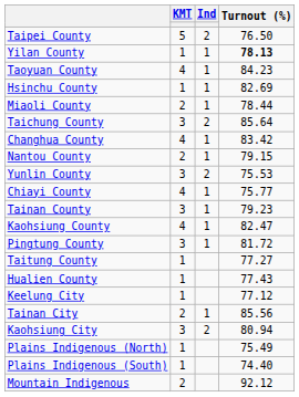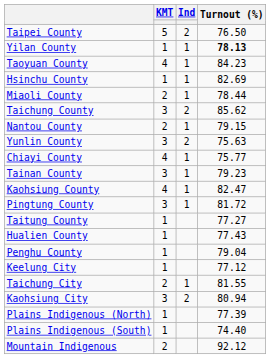Taichung County | Turnout (%): 85.64 -> 85.62
- row: Changhua County | 4 | 1 | 83.42
Yunlin County | Turnout (%): 75.53 -> 75.63
+ row: Penghu County | 1 | 79.04
+ row: Taichung City | 2 | 1 | 81.55
- row: Tainan City | 2 | 1 | 85.56
Plains Indigenous (North) | Turnout (%): 75.49 -> 77.39
